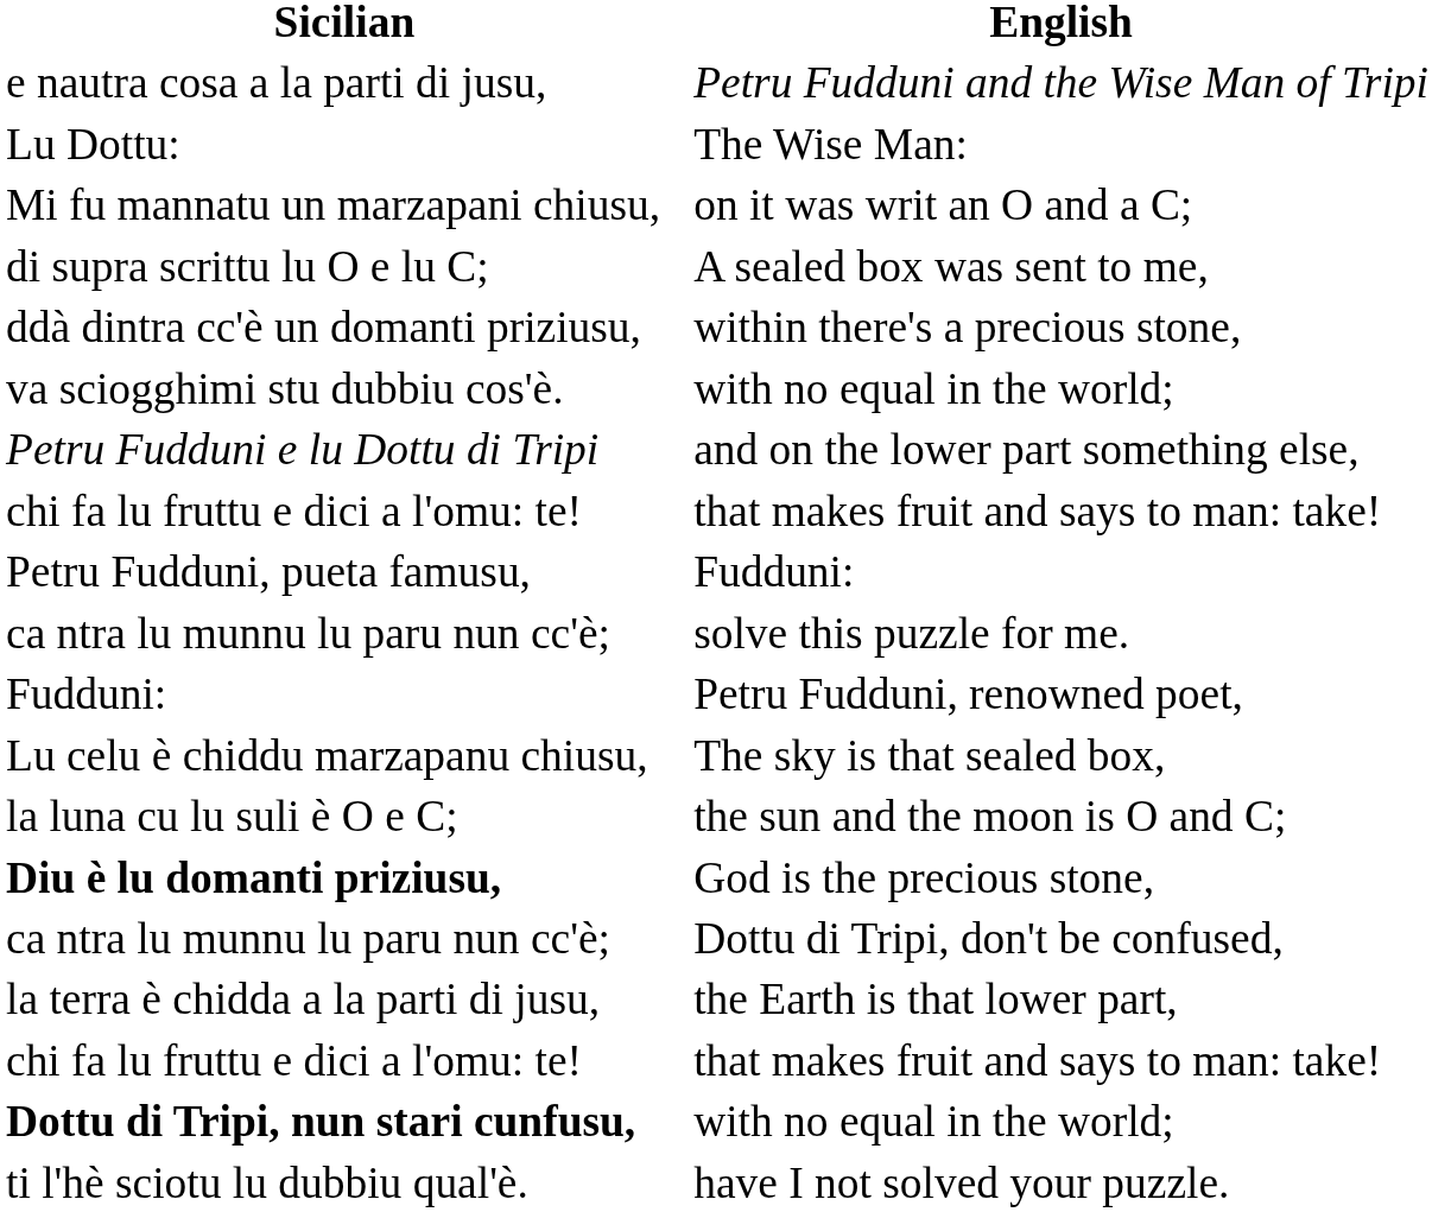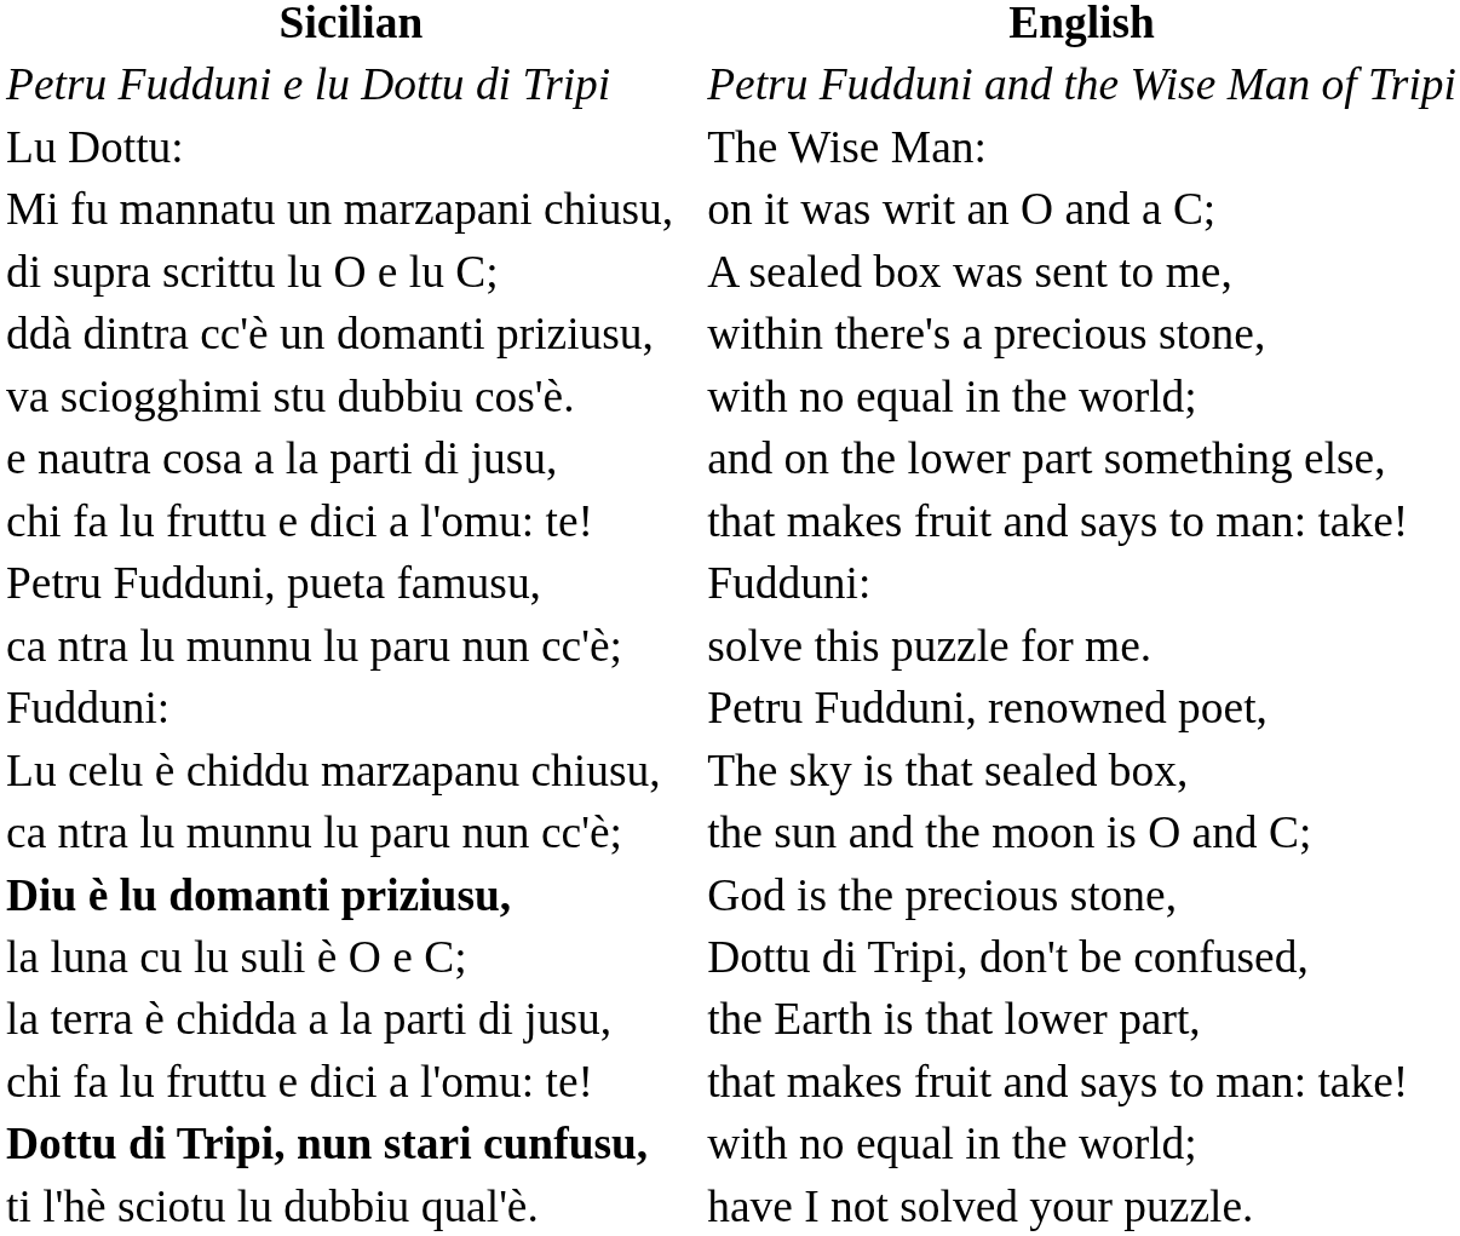row 2 | Sicilian: e nautra cosa a la parti di jusu, -> Petru Fudduni e lu Dottu di Tripi
row 8 | Sicilian: Petru Fudduni e lu Dottu di Tripi -> e nautra cosa a la parti di jusu,
row 14 | Sicilian: la luna cu lu suli è O e C; -> ca ntra lu munnu lu paru nun cc'è;
row 16 | Sicilian: ca ntra lu munnu lu paru nun cc'è; -> la luna cu lu suli è O e C;
